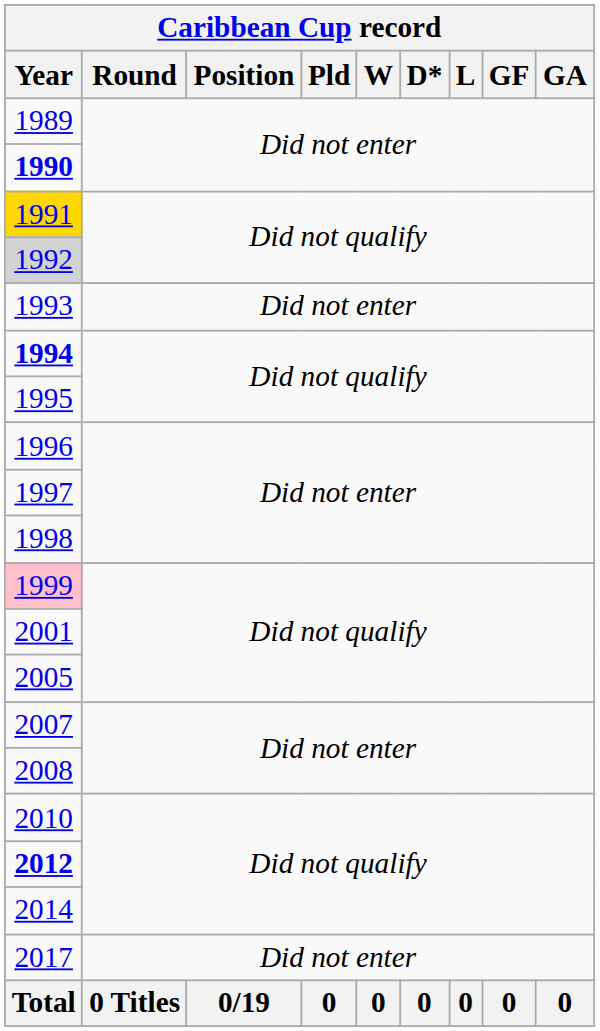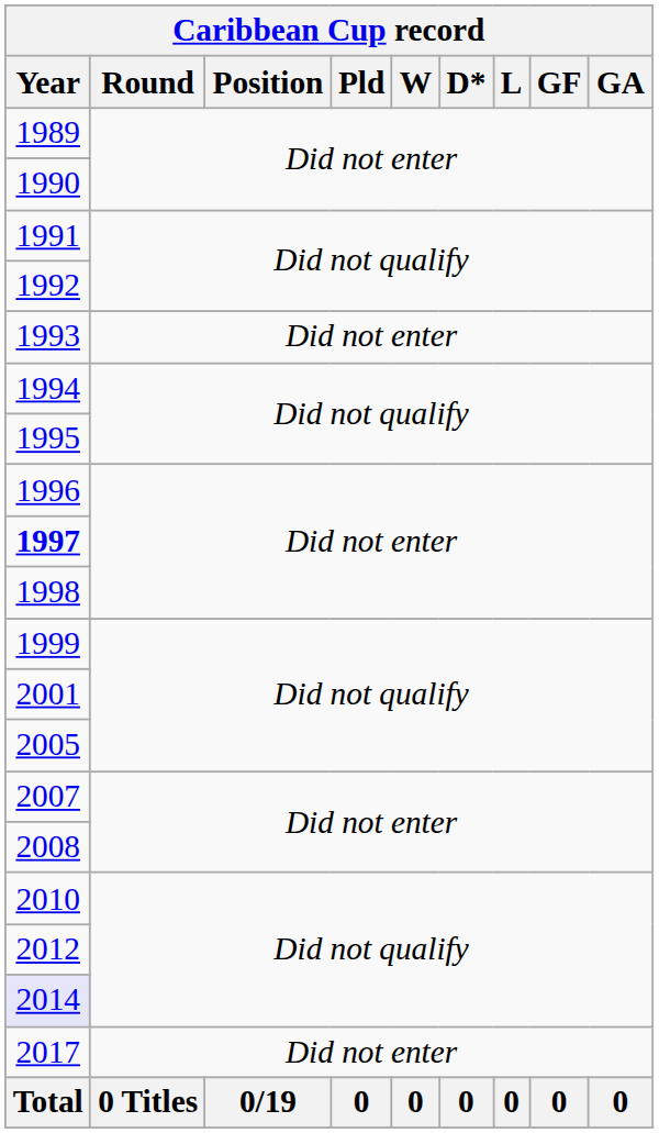1990 | Year: bold -> normal
1991 | Year: gold background -> no background
1992 | Year: lightgrey background -> no background
1994 | Year: bold -> normal
1997 | Year: normal -> bold
1999 | Year: pink background -> no background
2012 | Year: bold -> normal
2014 | Year: no background -> lavender background
